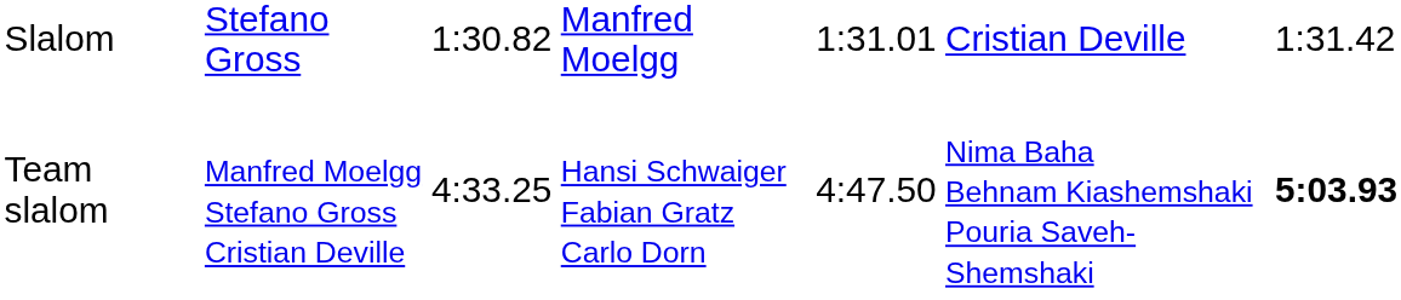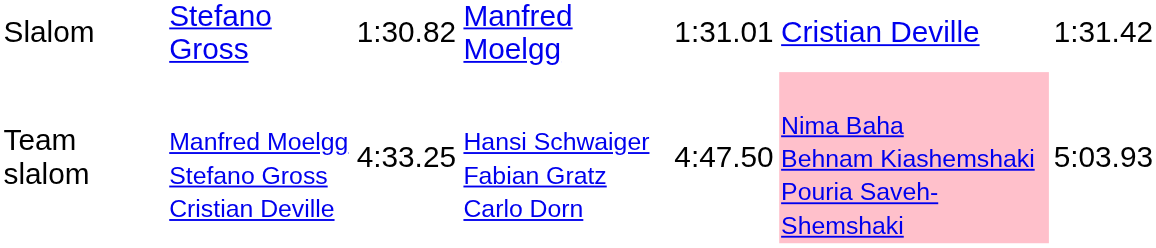Team slalom | column 6: no background -> pink background
Team slalom | column 7: bold -> normal
